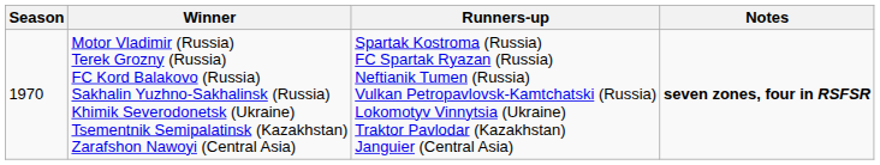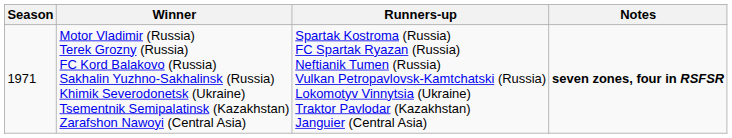row 2 | Season: 1970 -> 1971
